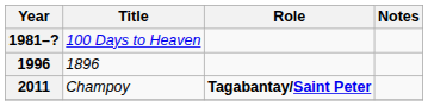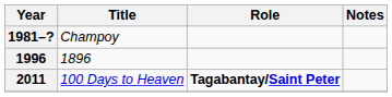1981–? | Title: 100 Days to Heaven -> Champoy
2011 | Title: Champoy -> 100 Days to Heaven
